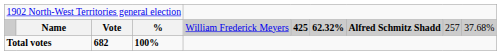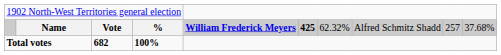row 2 | column 5: normal -> bold
row 2 | column 7: bold -> normal
row 2 | column 8: bold -> normal
